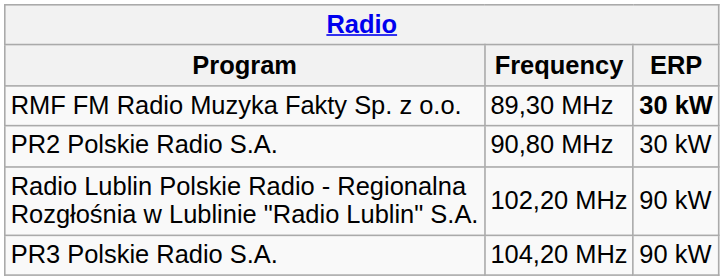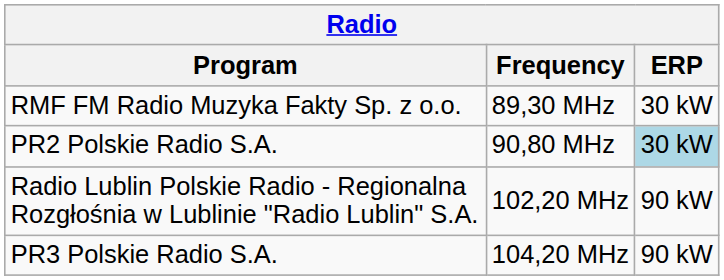RMF FM Radio Muzyka Fakty Sp. z o.o. | ERP: bold -> normal
PR2 Polskie Radio S.A. | ERP: no background -> lightblue background
